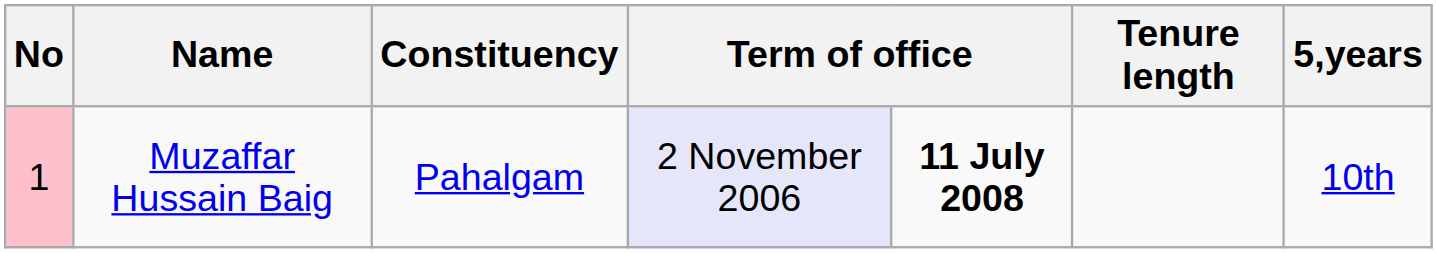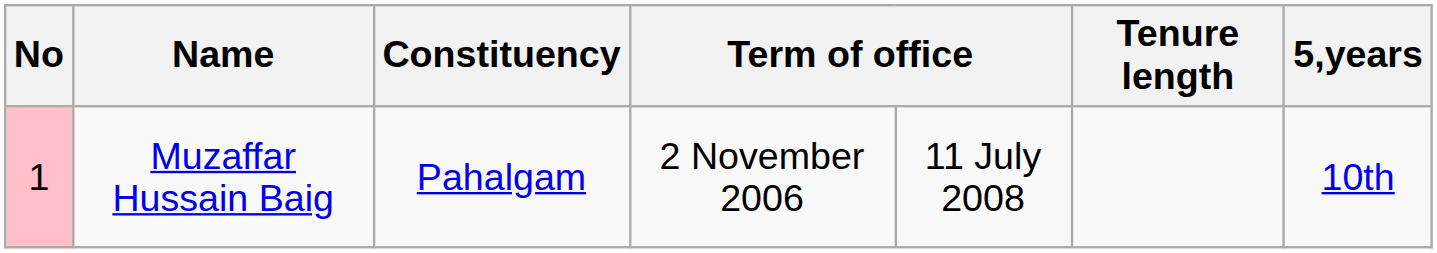Muzaffar Hussain Baig | column 4: lavender background -> no background
Muzaffar Hussain Baig | column 5: bold -> normal
